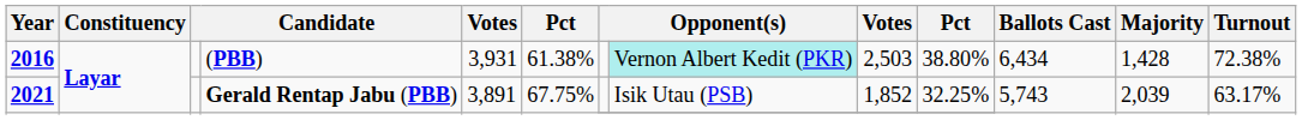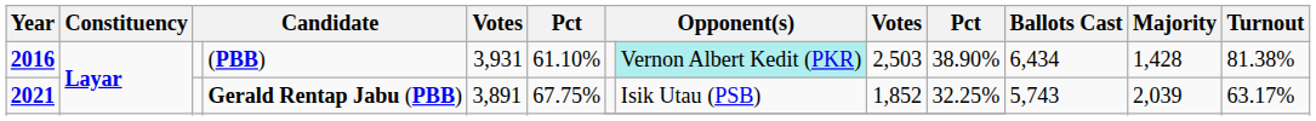(PBB) | column 6: 61.38% -> 61.10%
(PBB) | column 10: 38.80% -> 38.90%
(PBB) | Turnout: 72.38% -> 81.38%
